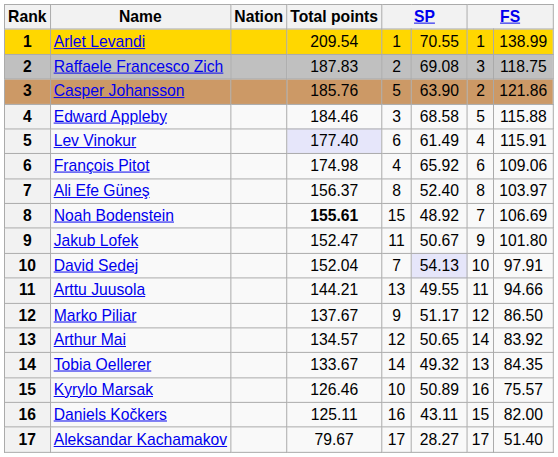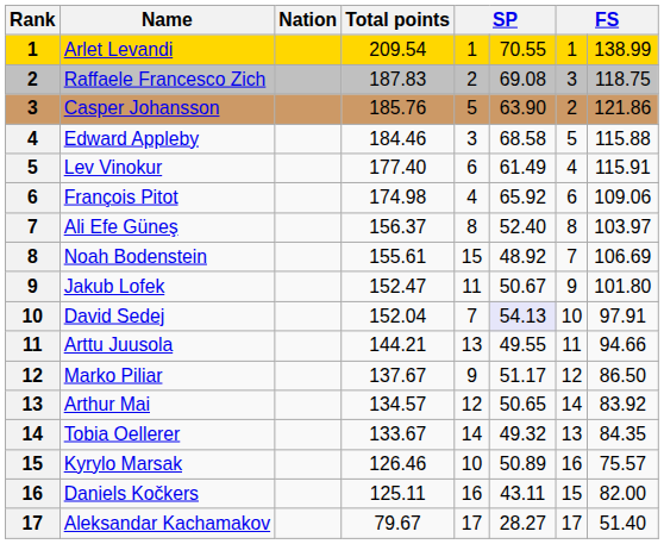Lev Vinokur | Total points: lavender background -> no background
Noah Bodenstein | Total points: bold -> normal
